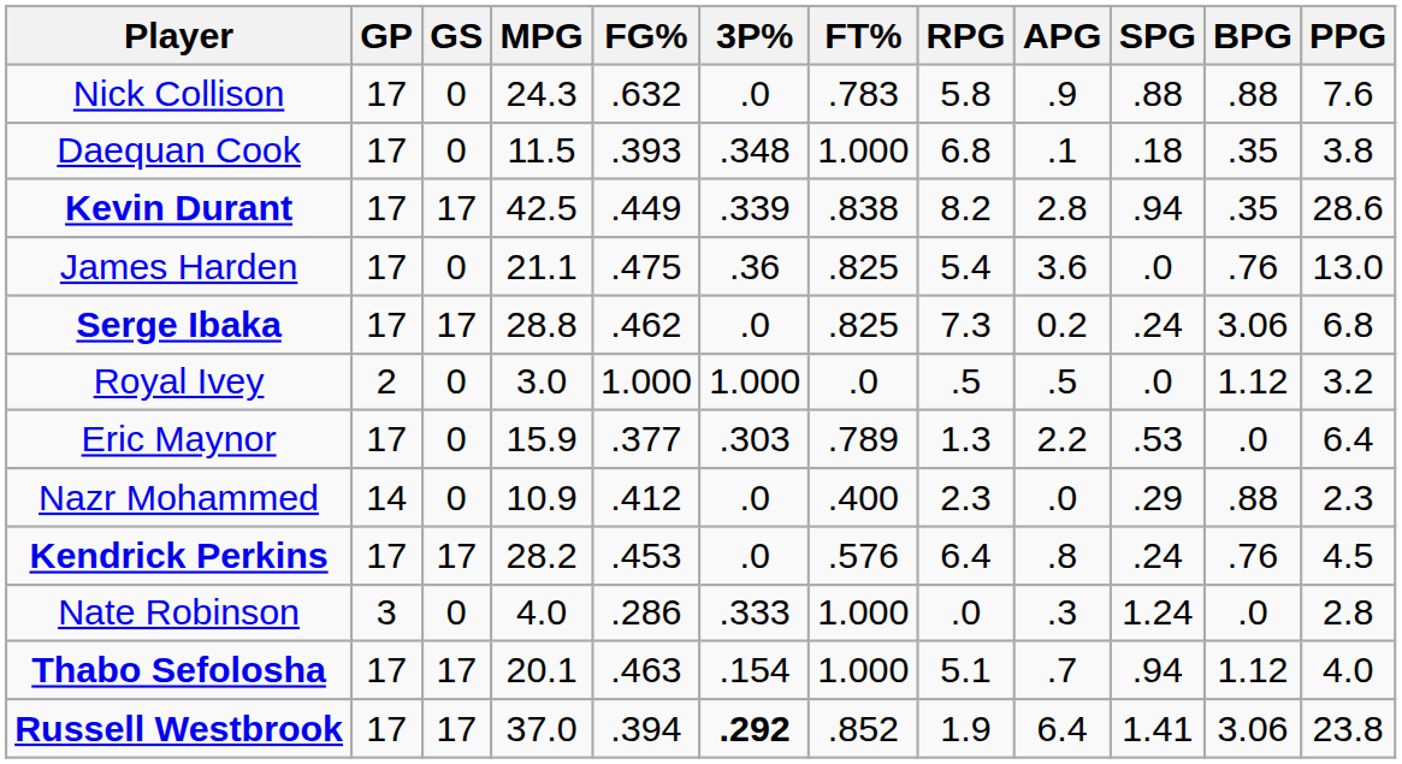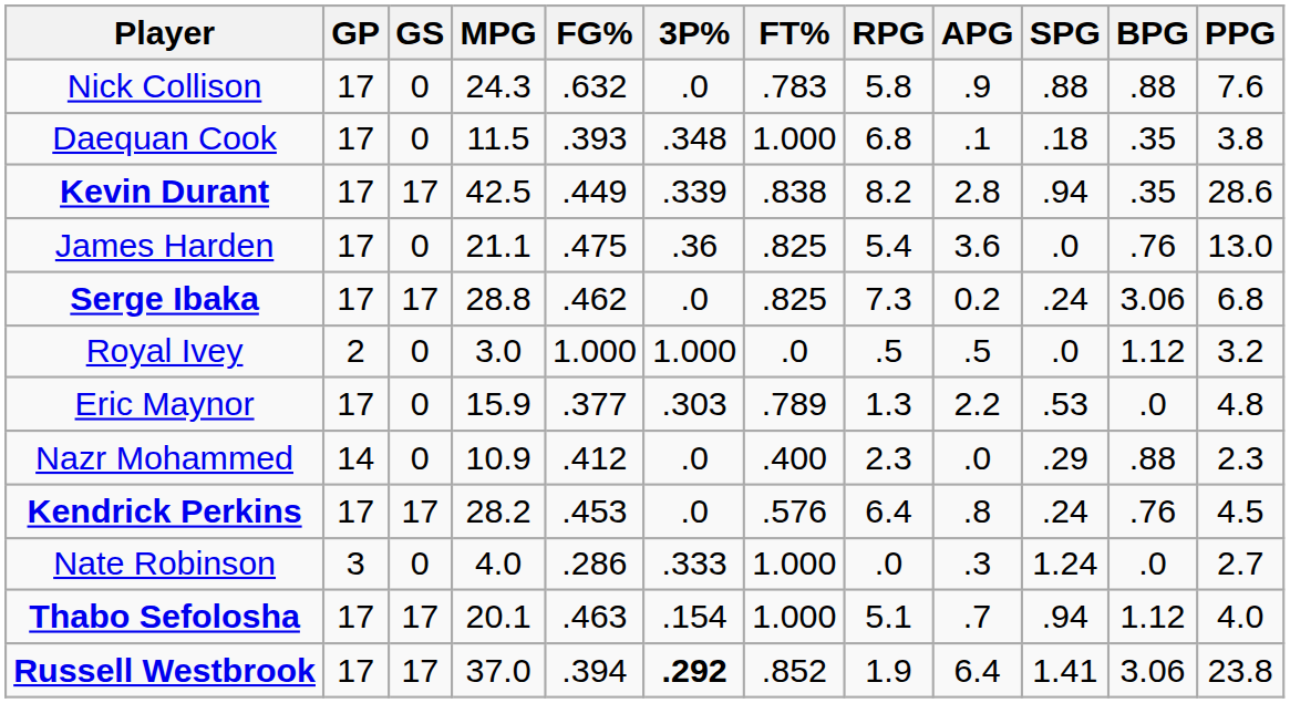Eric Maynor | PPG: 6.4 -> 4.8
Nate Robinson | PPG: 2.8 -> 2.7
